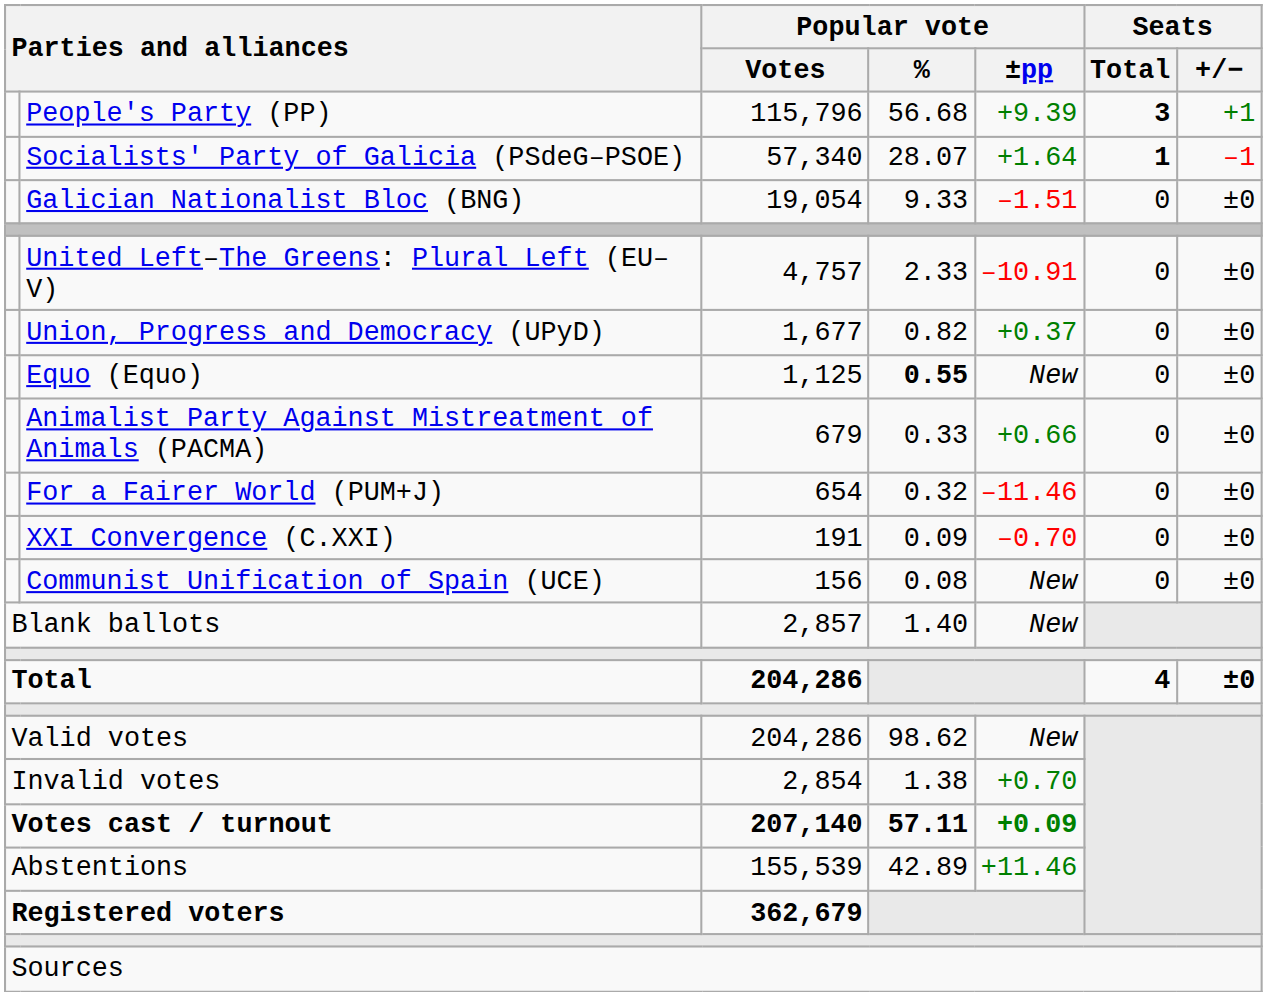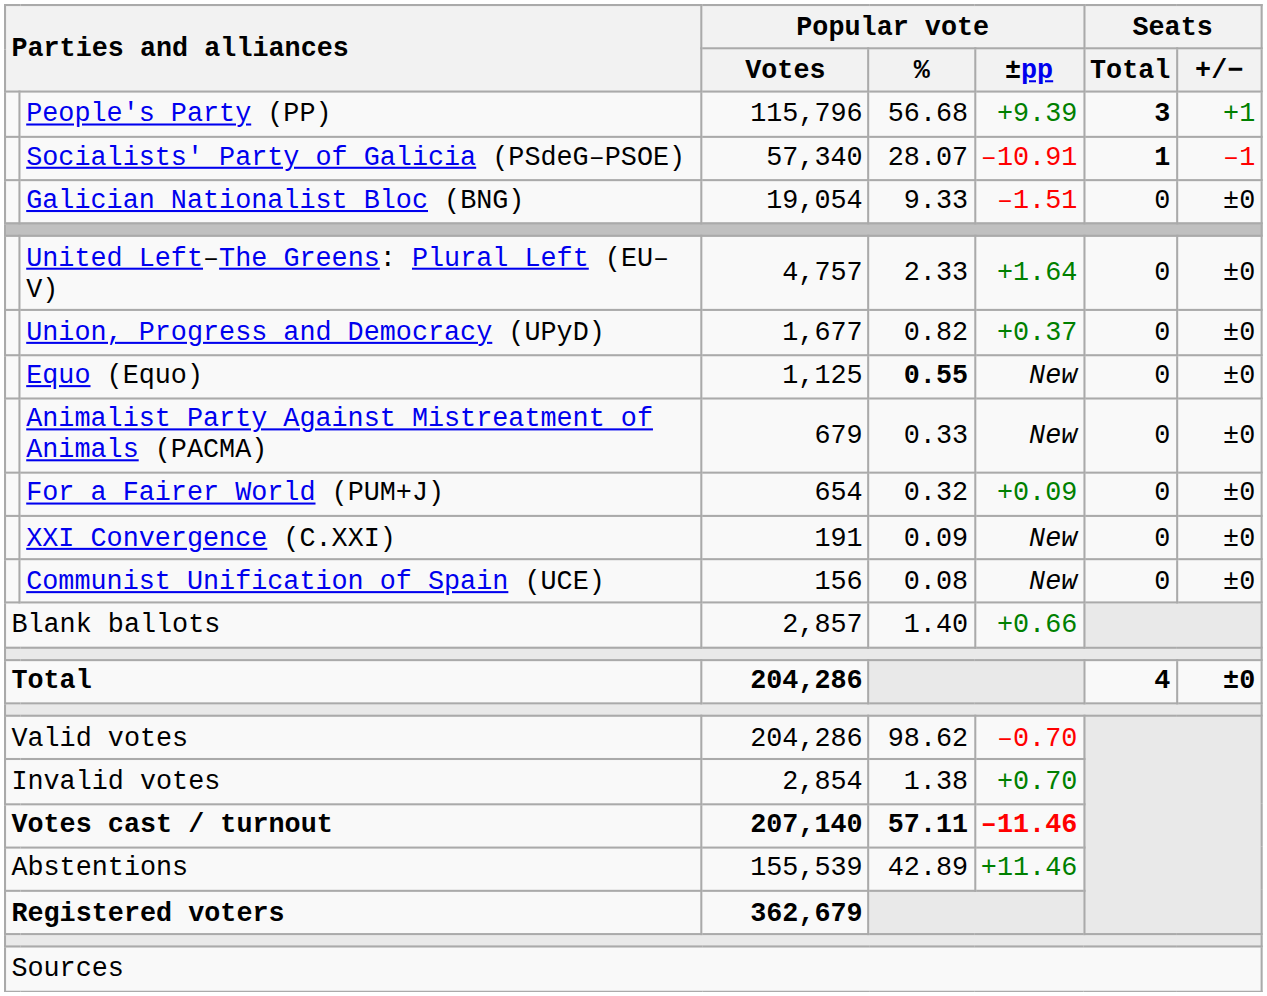Socialists' Party of Galicia (PSdeG–PSOE) | Popular vote / ±pp: +1.64 -> –10.91
United Left–The Greens: Plural Left (EU–V) | Popular vote / ±pp: –10.91 -> +1.64
Animalist Party Against Mistreatment of Animals (PACMA) | Popular vote / ±pp: +0.66 -> New
For a Fairer World (PUM+J) | Popular vote / ±pp: –11.46 -> +0.09
XXI Convergence (C.XXI) | Popular vote / ±pp: –0.70 -> New
Blank ballots | Popular vote / ±pp: New -> +0.66
Valid votes | Popular vote / ±pp: New -> –0.70
Votes cast / turnout | Popular vote / ±pp: +0.09 -> –11.46
